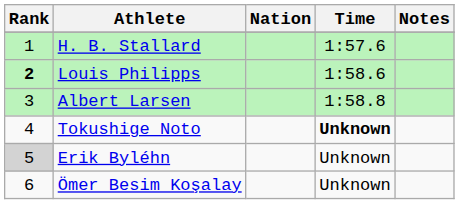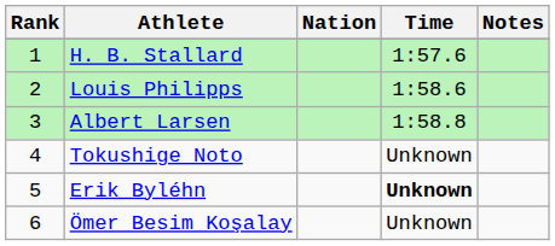Louis Philipps | Rank: bold -> normal
Tokushige Noto | Time: bold -> normal
Erik Byléhn | Rank: lightgrey background -> no background
Erik Byléhn | Time: normal -> bold
